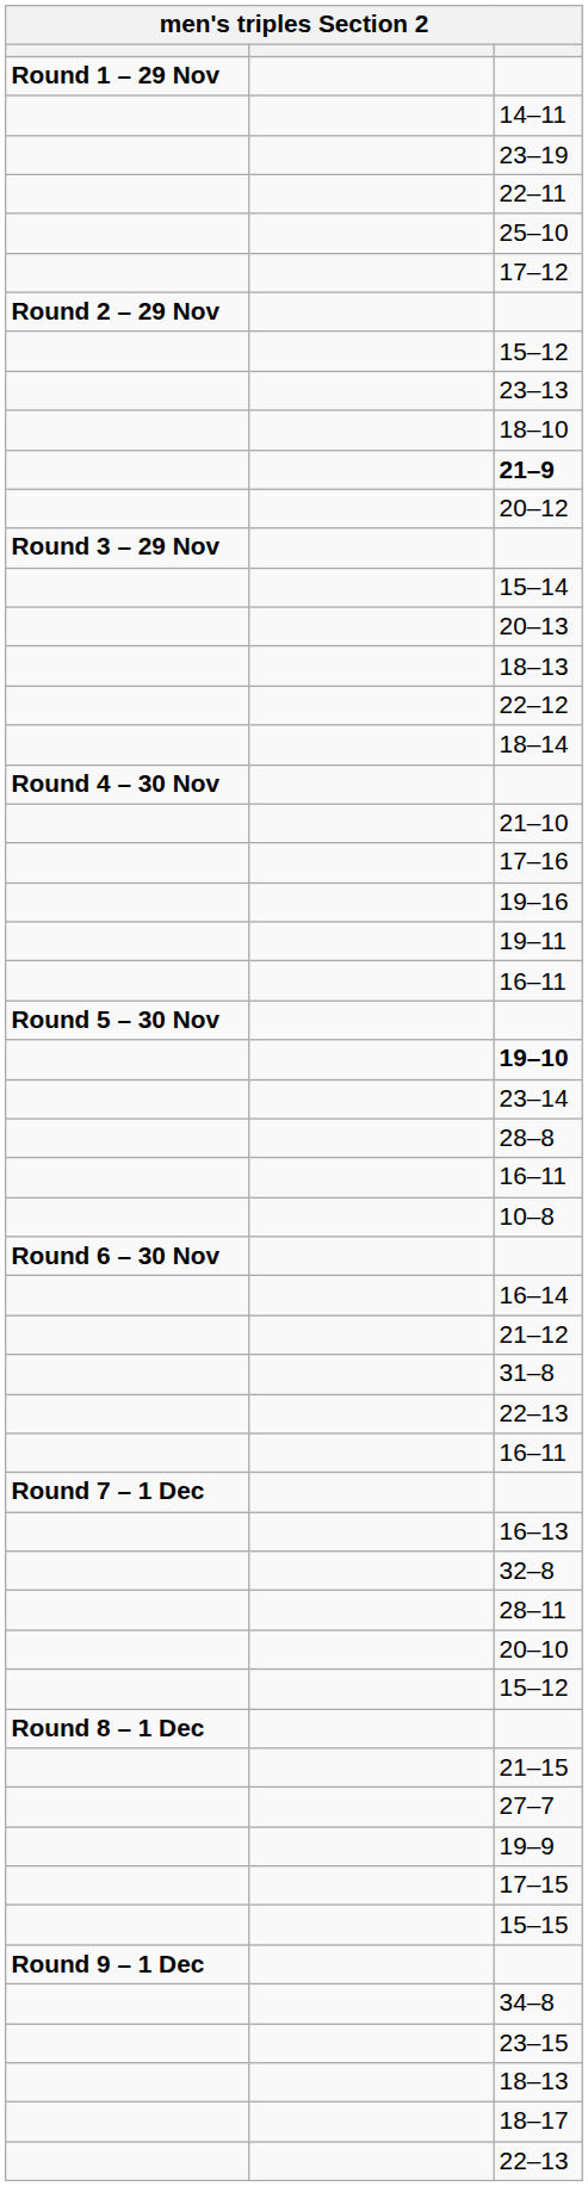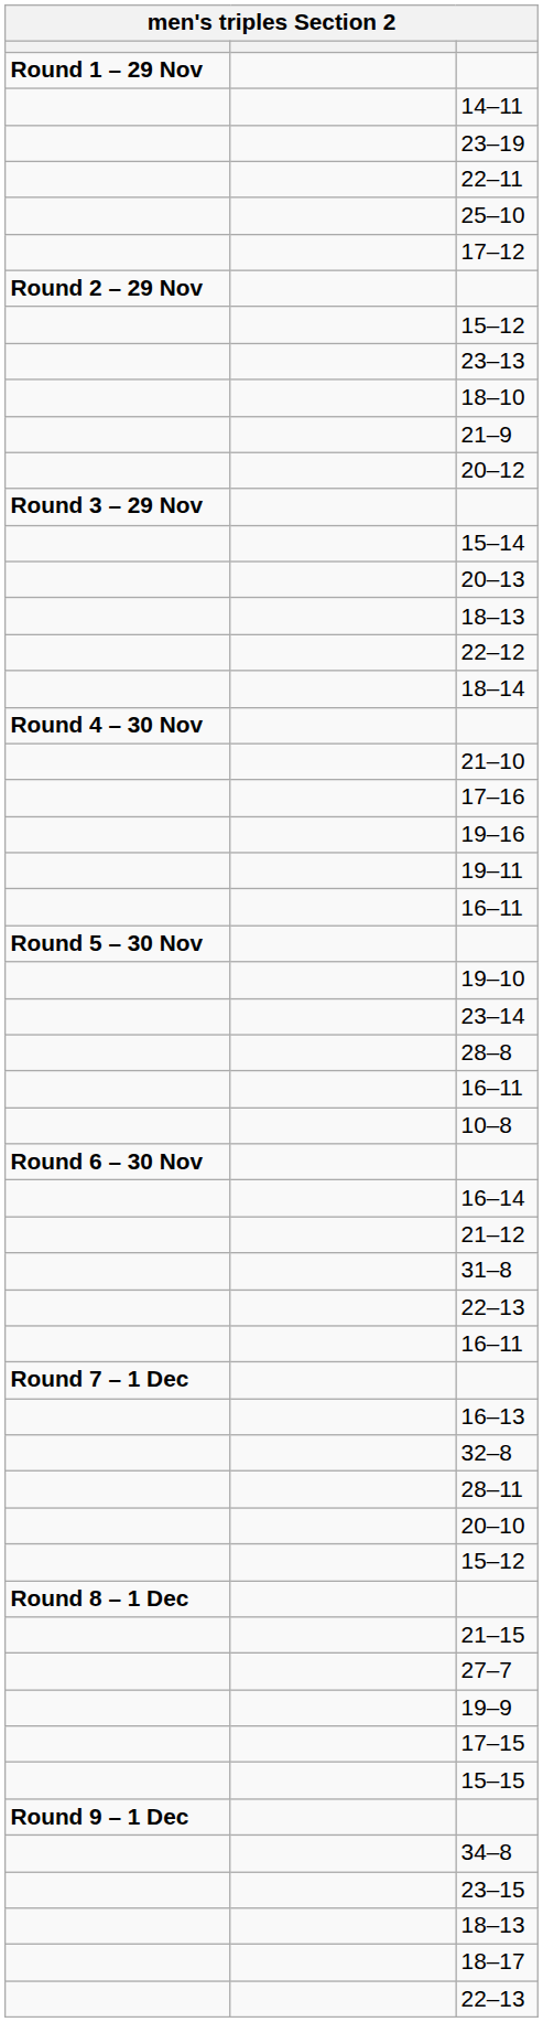21–9 | column 3: bold -> normal
19–10 | column 3: bold -> normal
